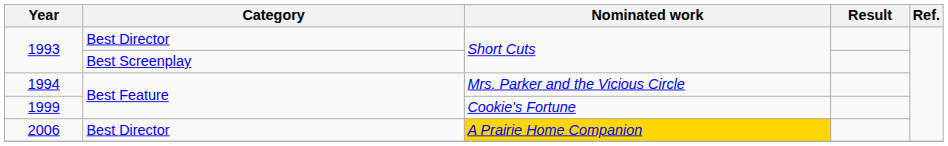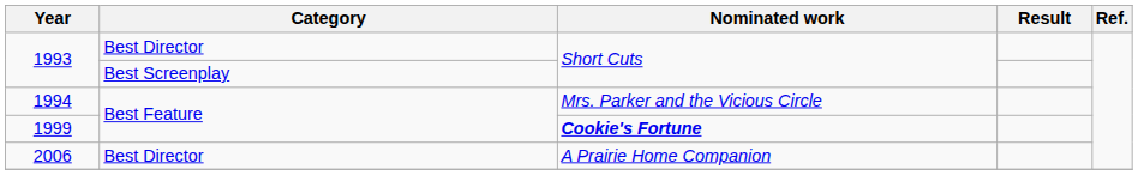1999 | Nominated work: normal -> bold
2006 | Nominated work: gold background -> no background
